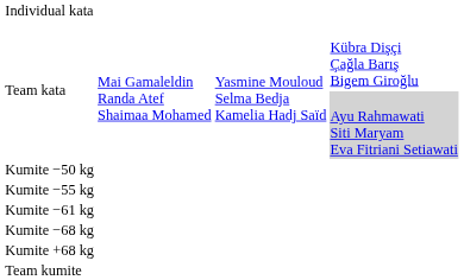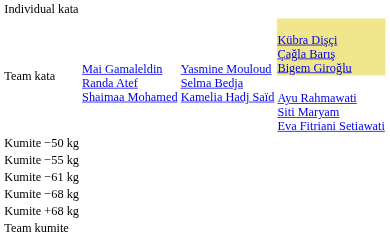Team kata / Kübra Dişçi Çağla Barış Bigem Giroğlu | column 4: no background -> khaki background
Team kata / Ayu Rahmawati Siti Maryam Eva Fitriani Setiawati | column 4: lightgrey background -> no background
